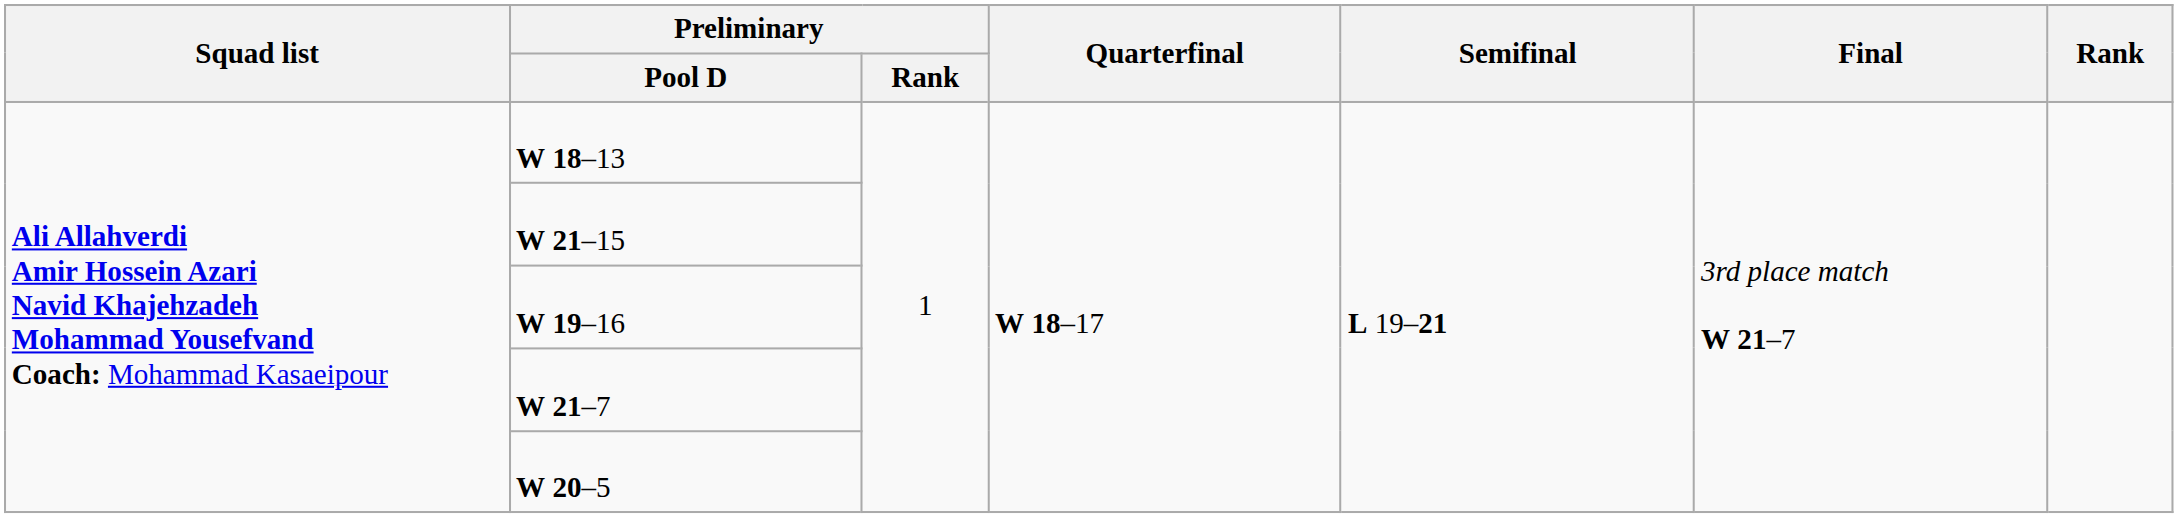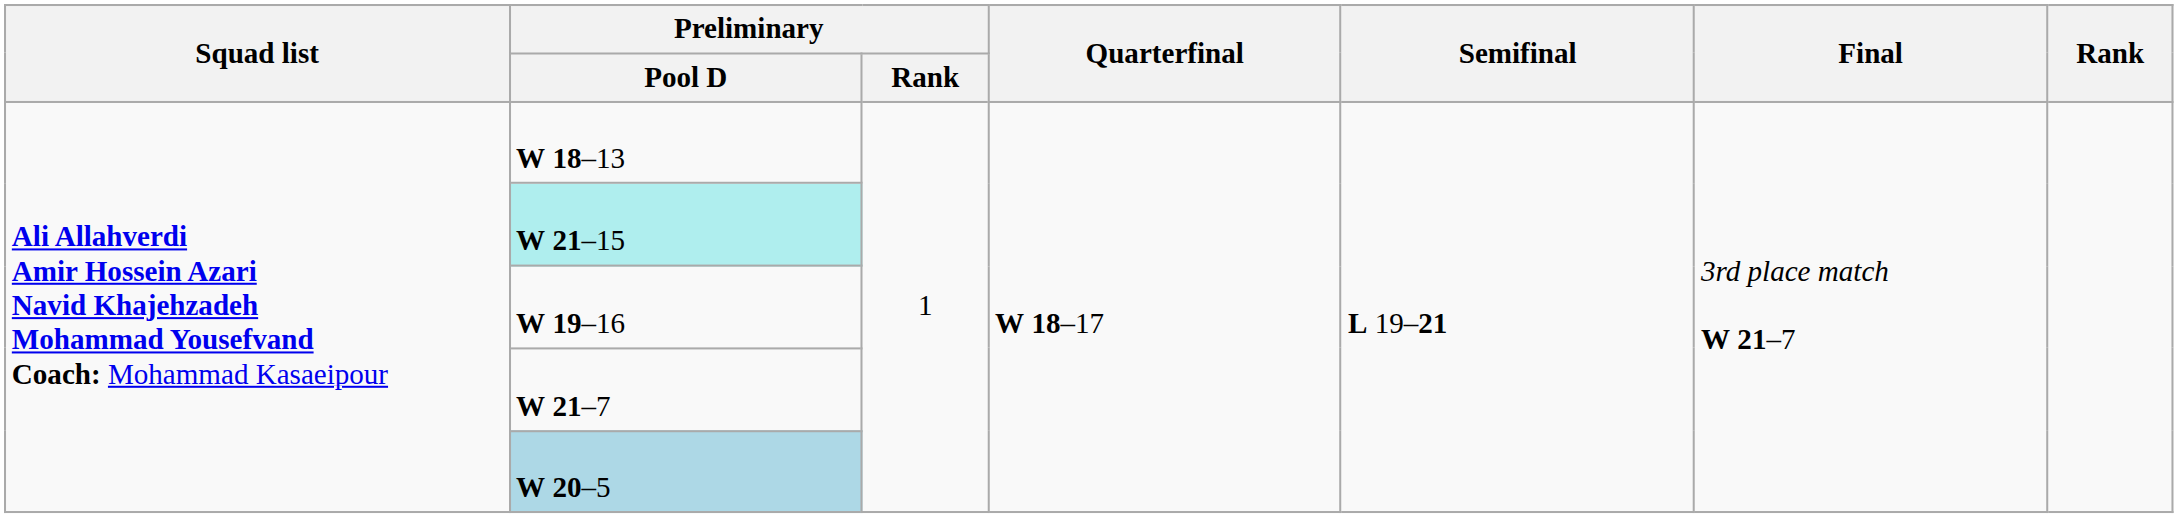W 21–15 | Preliminary / Pool D: no background -> paleturquoise background
W 20–5 | Preliminary / Pool D: no background -> lightblue background
